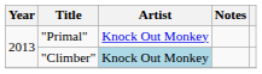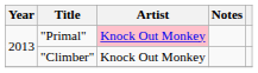"Primal" | Artist: no background -> pink background
"Climber" | Artist: lightblue background -> no background
